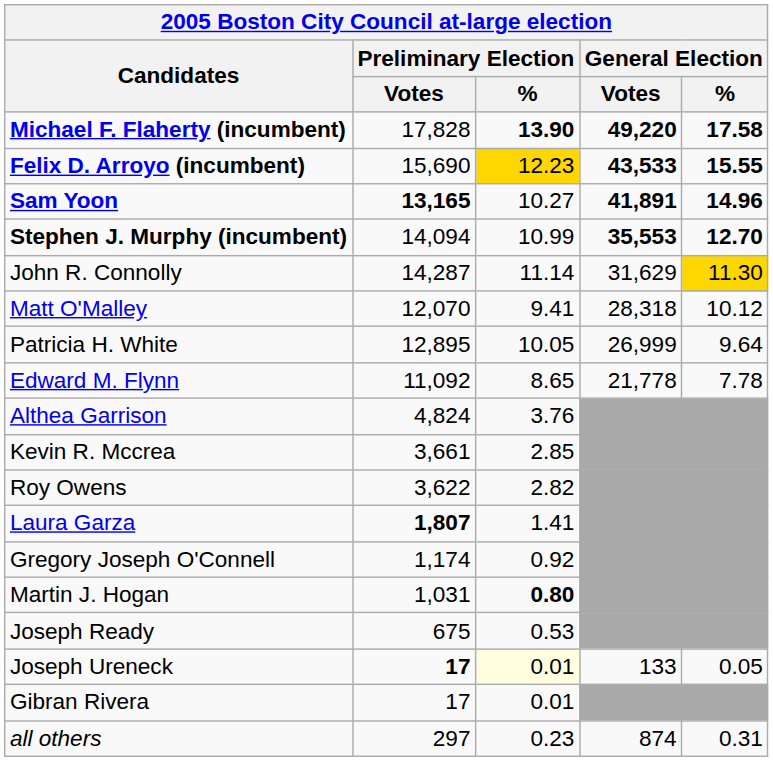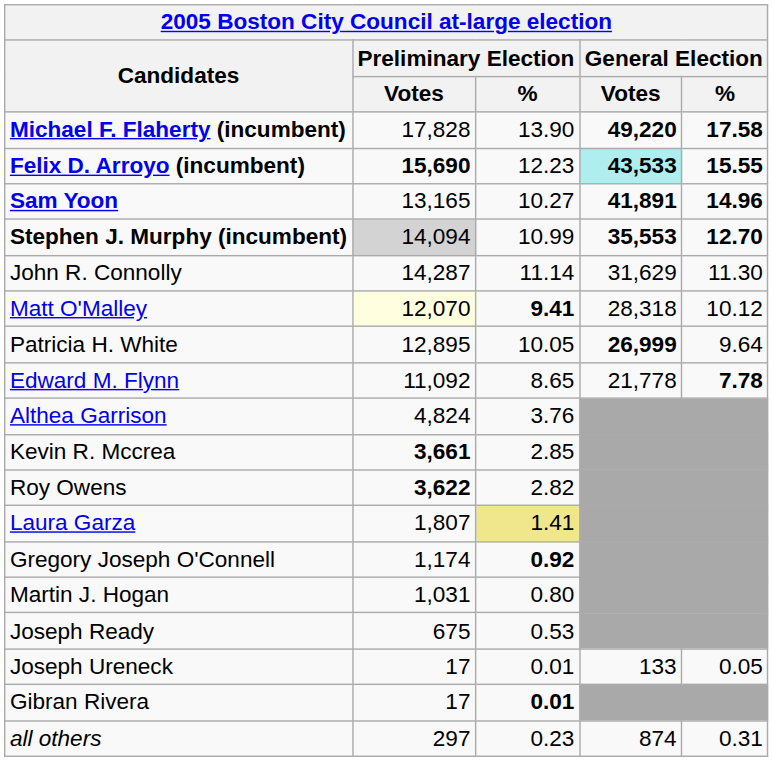Michael F. Flaherty (incumbent) | Preliminary Election / %: bold -> normal
Felix D. Arroyo (incumbent) | Preliminary Election / Votes: normal -> bold
Felix D. Arroyo (incumbent) | Preliminary Election / %: gold background -> no background
Felix D. Arroyo (incumbent) | General Election / Votes: no background -> paleturquoise background
Sam Yoon | Preliminary Election / Votes: bold -> normal
Stephen J. Murphy (incumbent) | Preliminary Election / Votes: no background -> lightgrey background
John R. Connolly | General Election / %: gold background -> no background
Matt O'Malley | Preliminary Election / Votes: no background -> lightyellow background
Matt O'Malley | Preliminary Election / %: normal -> bold
Patricia H. White | General Election / Votes: normal -> bold
Edward M. Flynn | General Election / %: normal -> bold
Kevin R. Mccrea | Preliminary Election / Votes: normal -> bold
Roy Owens | Preliminary Election / Votes: normal -> bold
Laura Garza | Preliminary Election / Votes: bold -> normal
Laura Garza | Preliminary Election / %: no background -> khaki background
Gregory Joseph O'Connell | Preliminary Election / %: normal -> bold
Martin J. Hogan | Preliminary Election / %: bold -> normal
Joseph Ureneck | Preliminary Election / Votes: bold -> normal
Joseph Ureneck | Preliminary Election / %: lightyellow background -> no background
Gibran Rivera | Preliminary Election / %: normal -> bold
